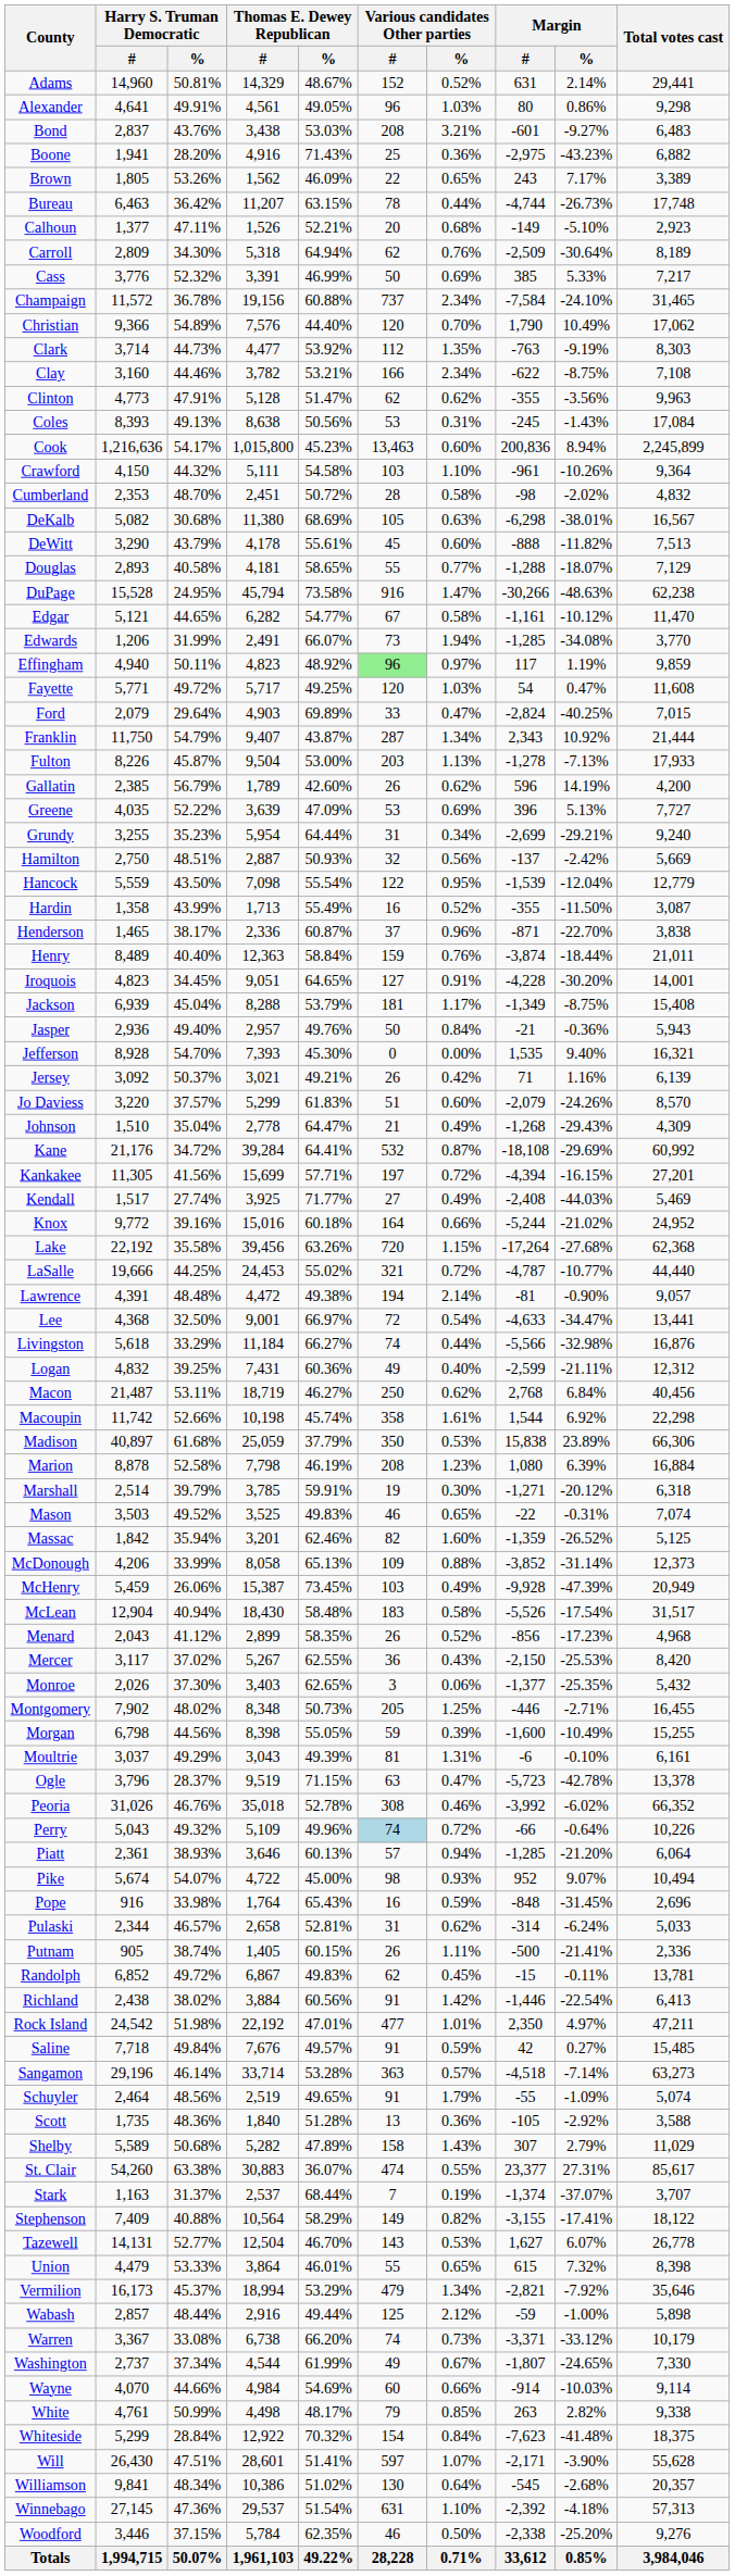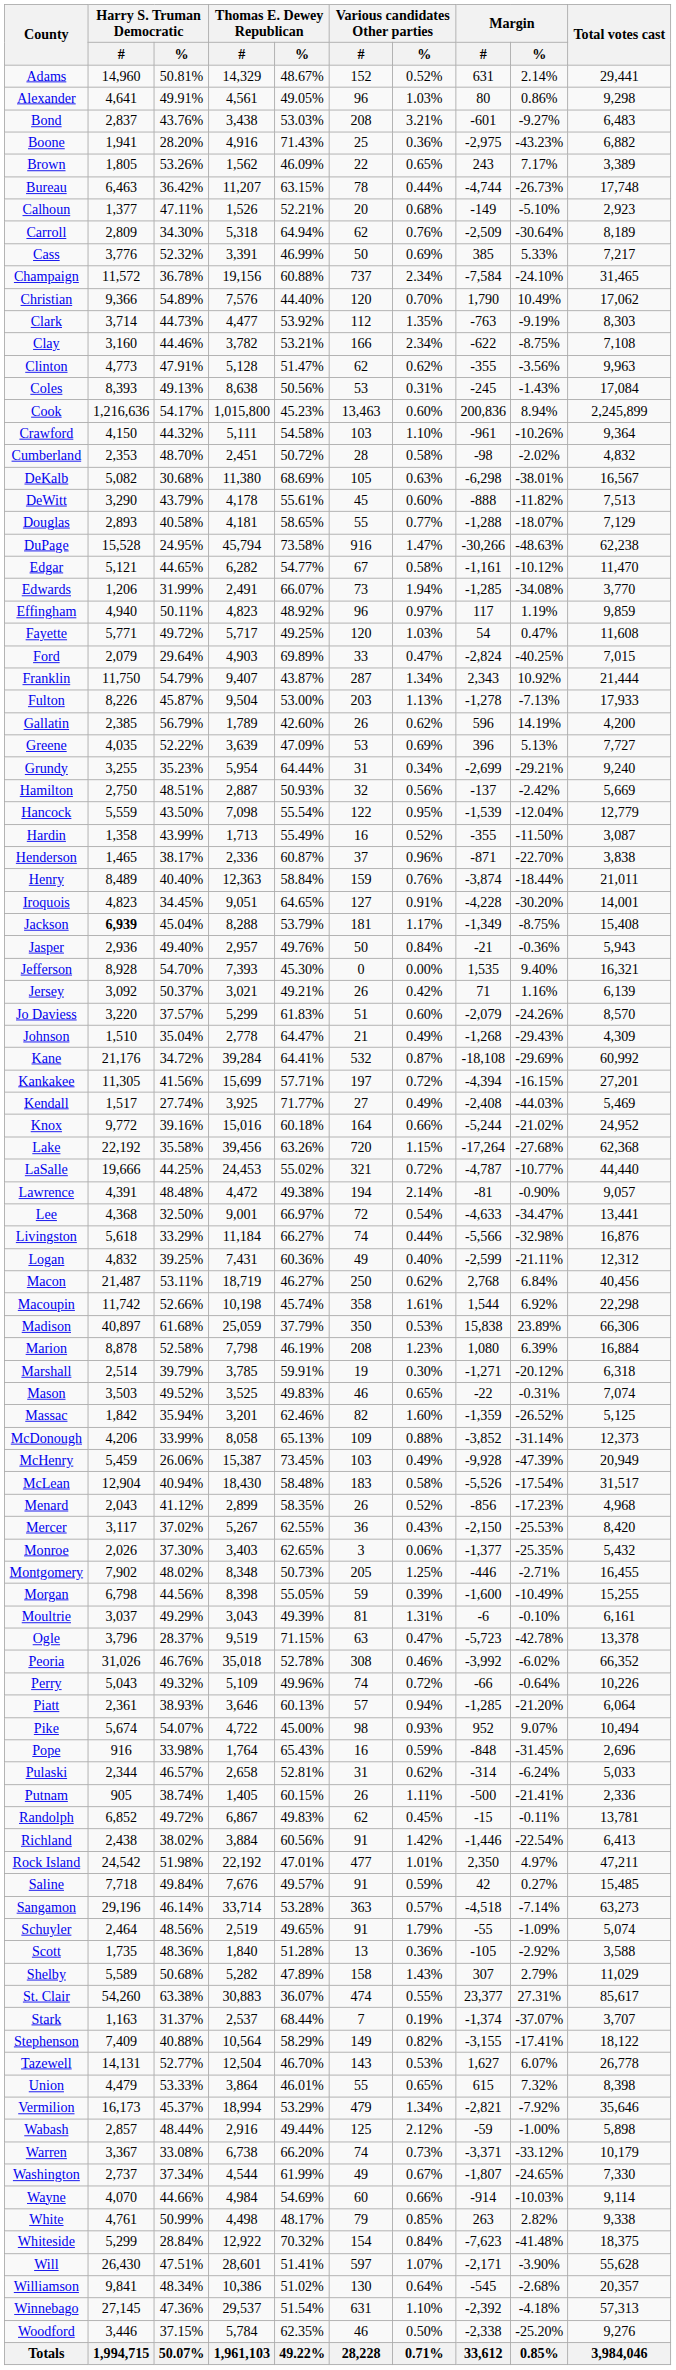Effingham | Various candidates Other parties / #: lightgreen background -> no background
Jackson | Harry S. Truman Democratic / #: normal -> bold
Perry | Various candidates Other parties / #: lightblue background -> no background
